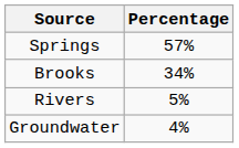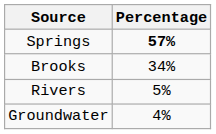Springs | Percentage: normal -> bold
